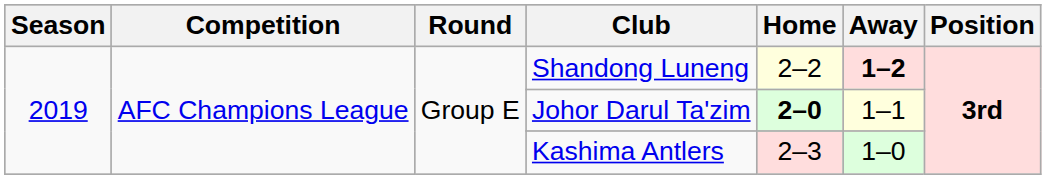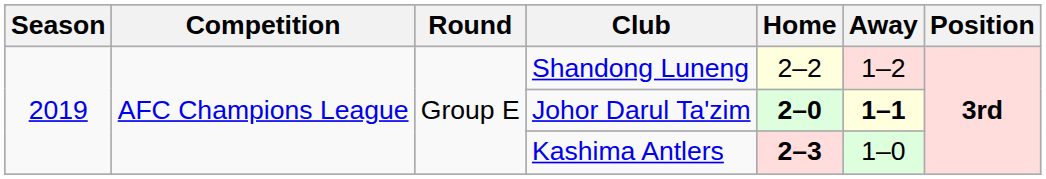Shandong Luneng | Away: bold -> normal
Johor Darul Ta'zim | Away: normal -> bold
Kashima Antlers | Home: normal -> bold
